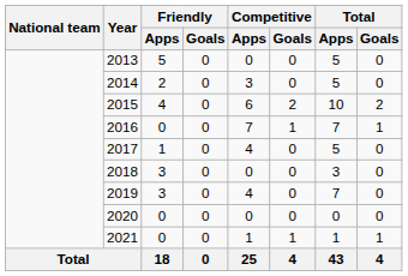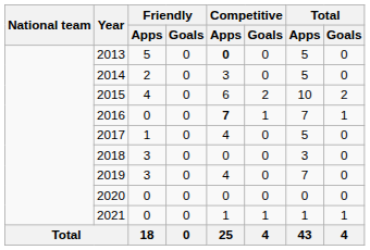2013 | Competitive / Apps: normal -> bold
2016 | Competitive / Apps: normal -> bold
